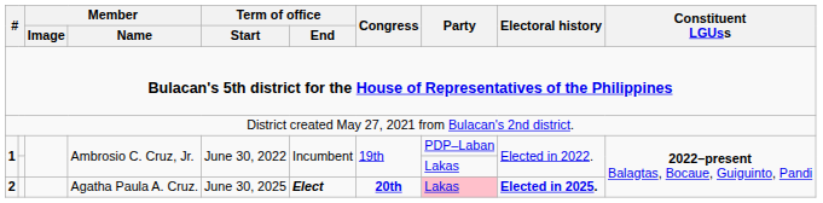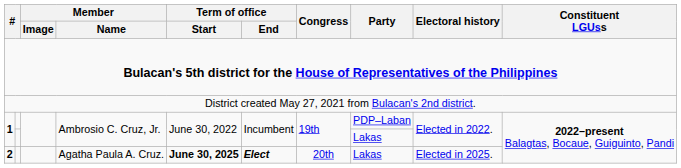2 | Term of office / Start: normal -> bold
2 | Congress: bold -> normal
2 | Party: pink background -> no background
2 | Electoral history: bold -> normal
